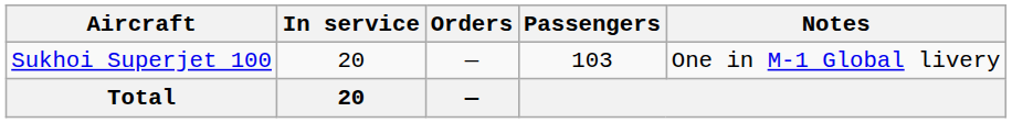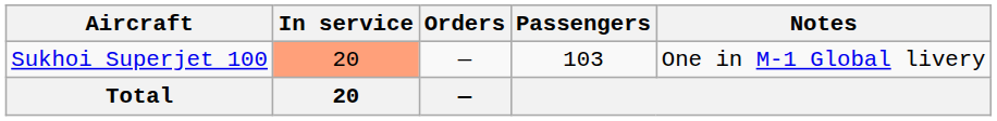Sukhoi Superjet 100 | In service: no background -> lightsalmon background
